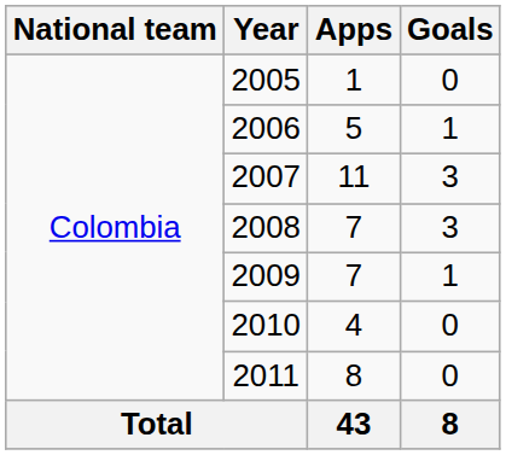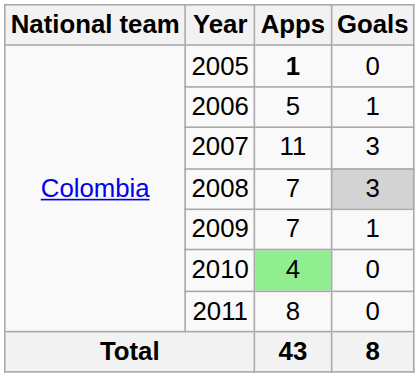2005 | Apps: normal -> bold
2008 | Goals: no background -> lightgrey background
2010 | Apps: no background -> lightgreen background
